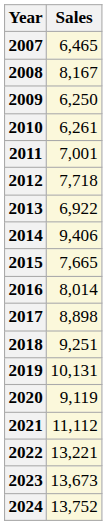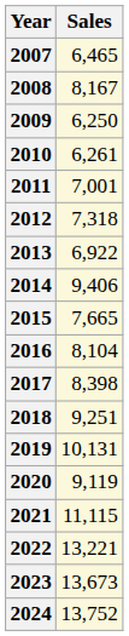2012 | Sales: 7,718 -> 7,318
2016 | Sales: 8,014 -> 8,104
2017 | Sales: 8,898 -> 8,398
2021 | Sales: 11,112 -> 11,115
